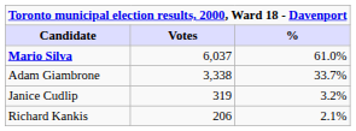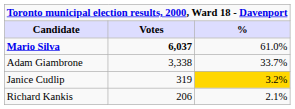Mario Silva | Votes: normal -> bold
Janice Cudlip | %: no background -> gold background
